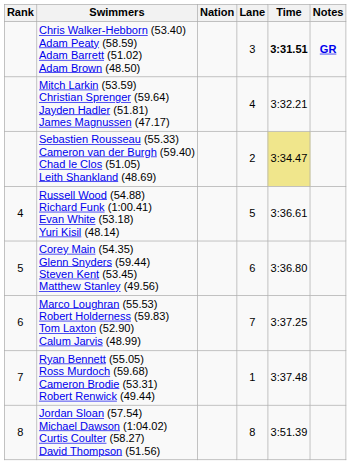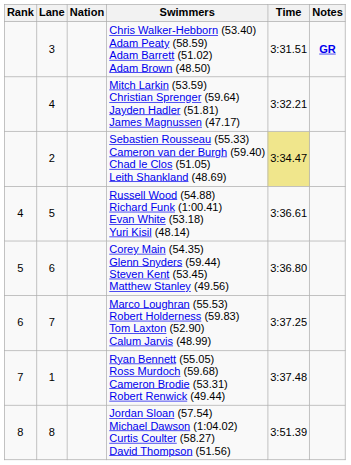columns swapped: Lane <-> Swimmers
row 2 | Time: bold -> normal
